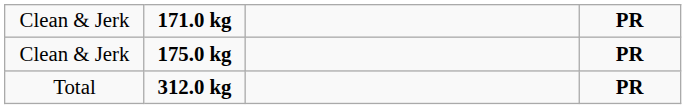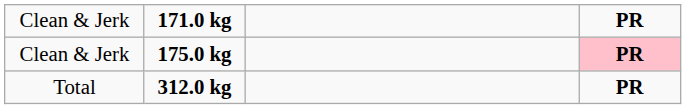Clean & Jerk / 175.0 kg | column 4: no background -> pink background
